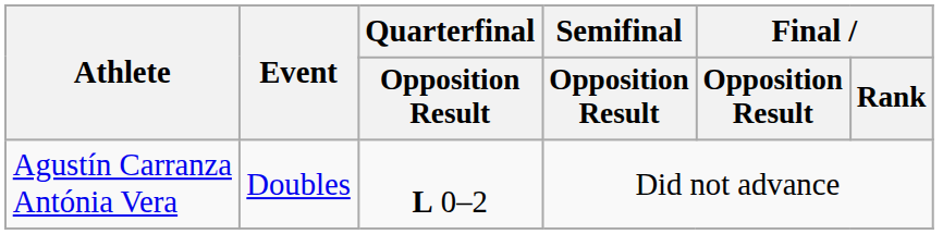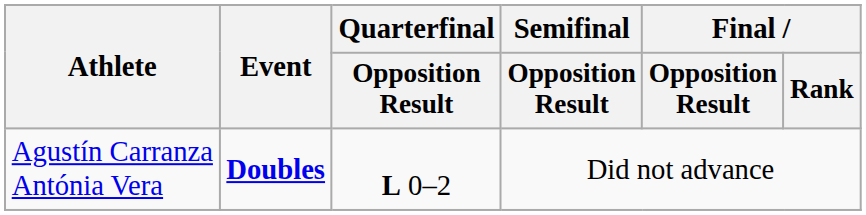Agustín Carranza Antónia Vera | Event: normal -> bold
